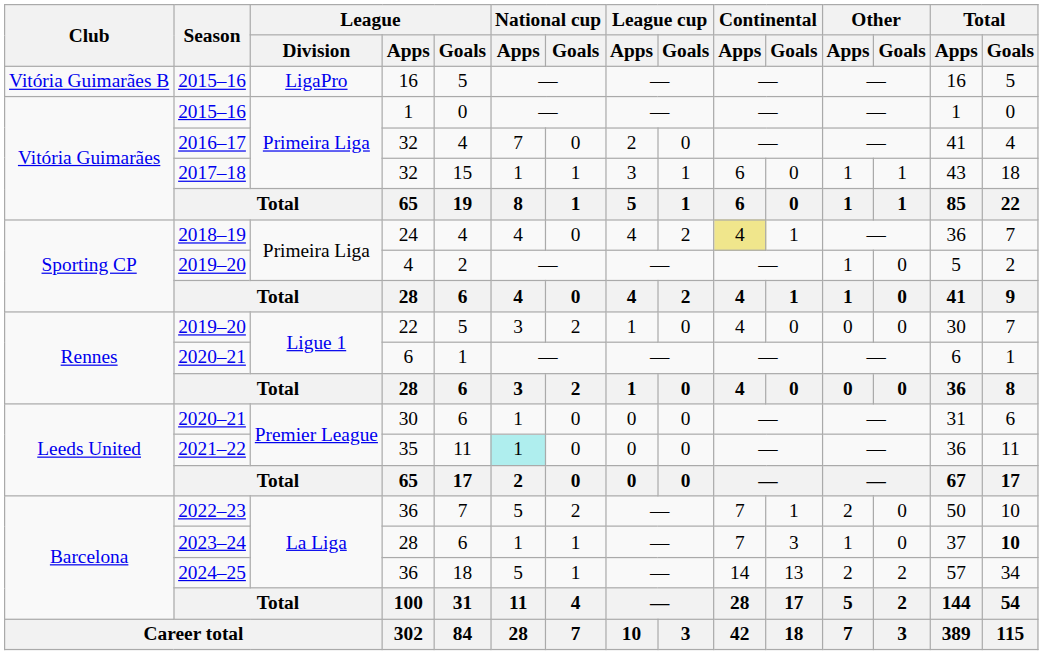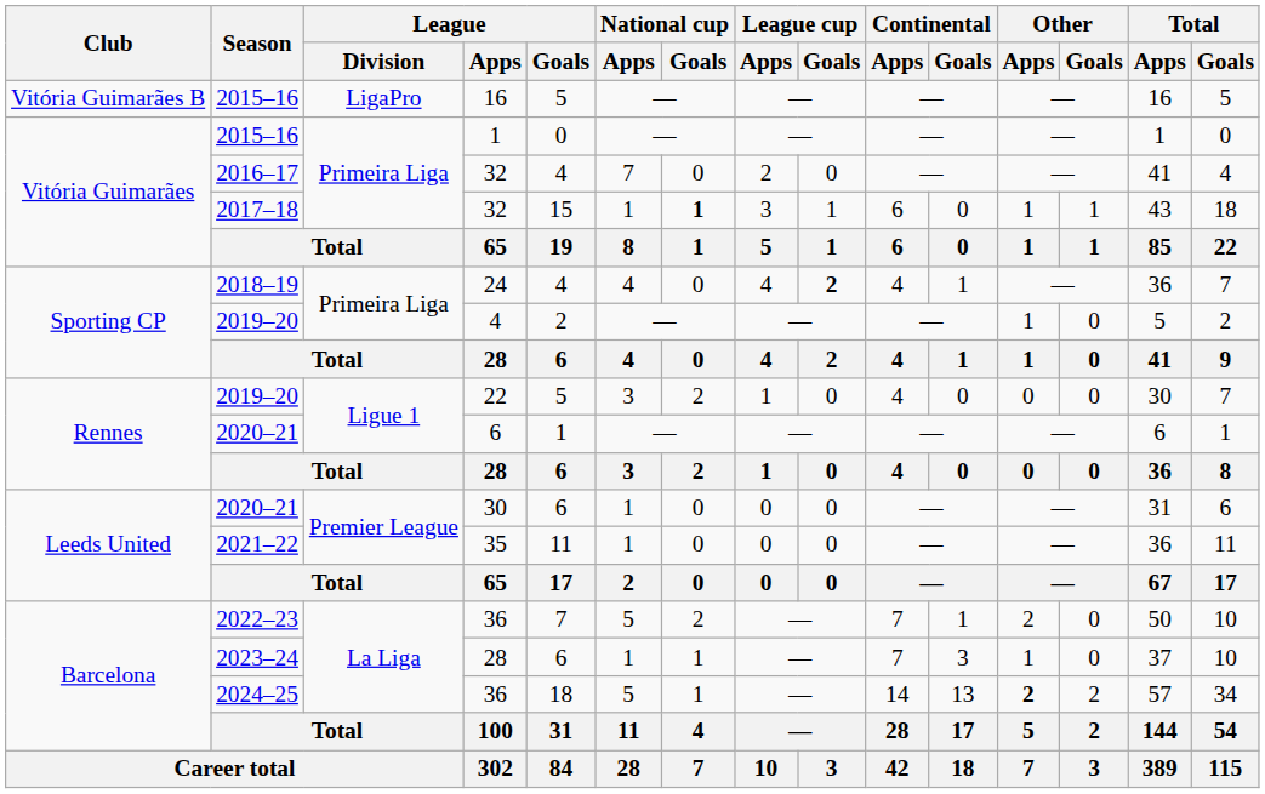2017–18 / 32 | National cup / Goals: normal -> bold
24 | League cup / Goals: normal -> bold
24 | Continental / Apps: khaki background -> no background
35 | National cup / Apps: paleturquoise background -> no background
2023–24 / 28 | Total / Goals: bold -> normal
2024–25 / 36 | Other / Apps: normal -> bold
